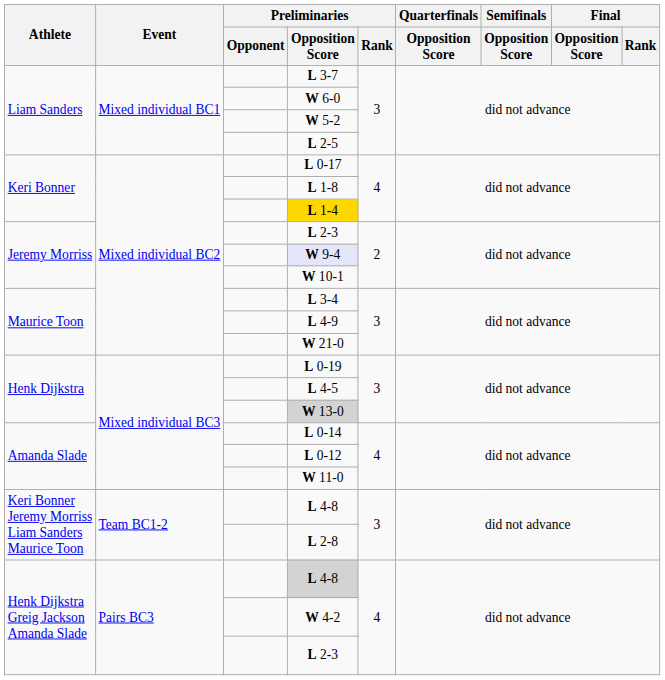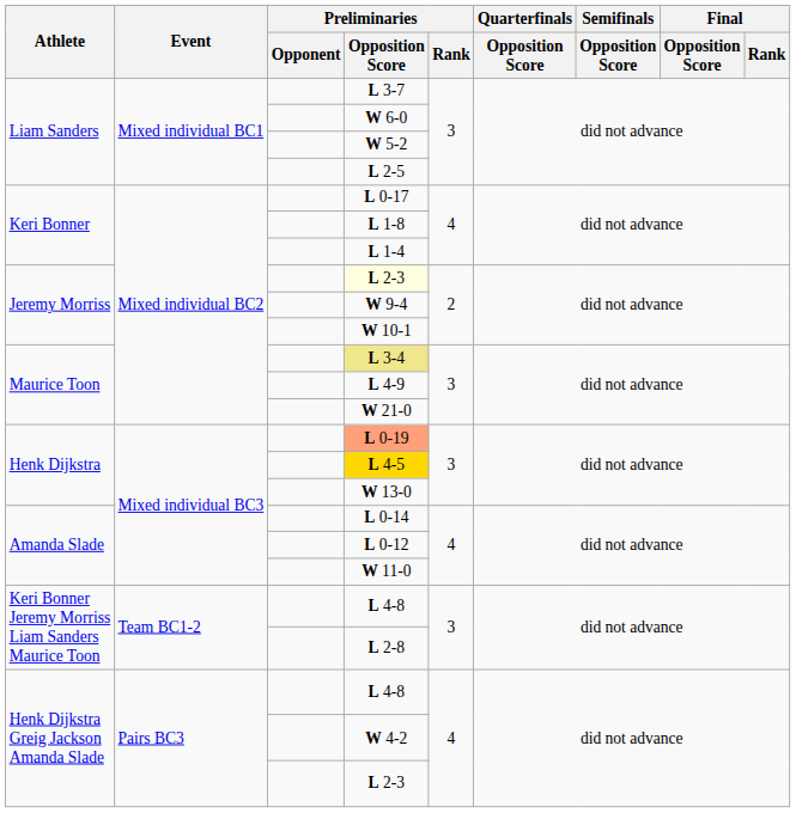L 1-4 | Preliminaries / Opposition Score: gold background -> no background
Jeremy Morriss / L 2-3 | Preliminaries / Opposition Score: no background -> lightyellow background
W 9-4 | Preliminaries / Opposition Score: lavender background -> no background
L 3-4 | Preliminaries / Opposition Score: no background -> khaki background
L 0-19 | Preliminaries / Opposition Score: no background -> lightsalmon background
L 4-5 | Preliminaries / Opposition Score: no background -> gold background
W 13-0 | Preliminaries / Opposition Score: lightgrey background -> no background
Henk Dijkstra Greig Jackson Amanda Slade / L 4-8 | Preliminaries / Opposition Score: lightgrey background -> no background
